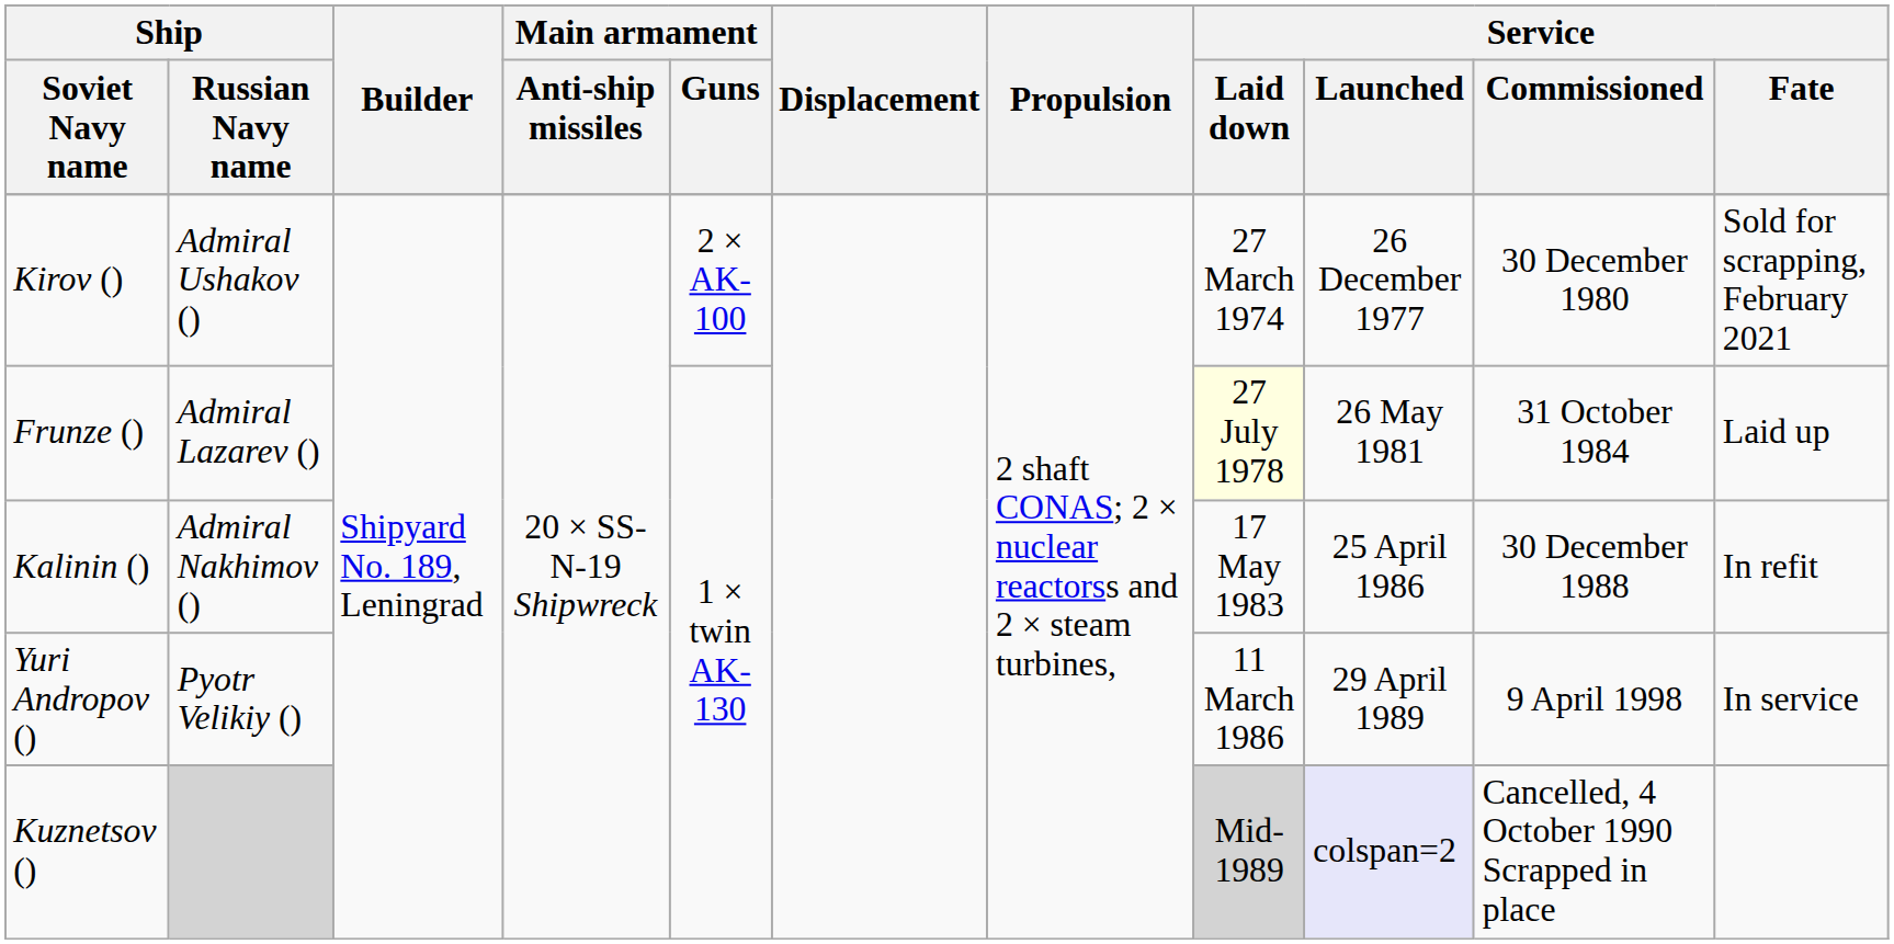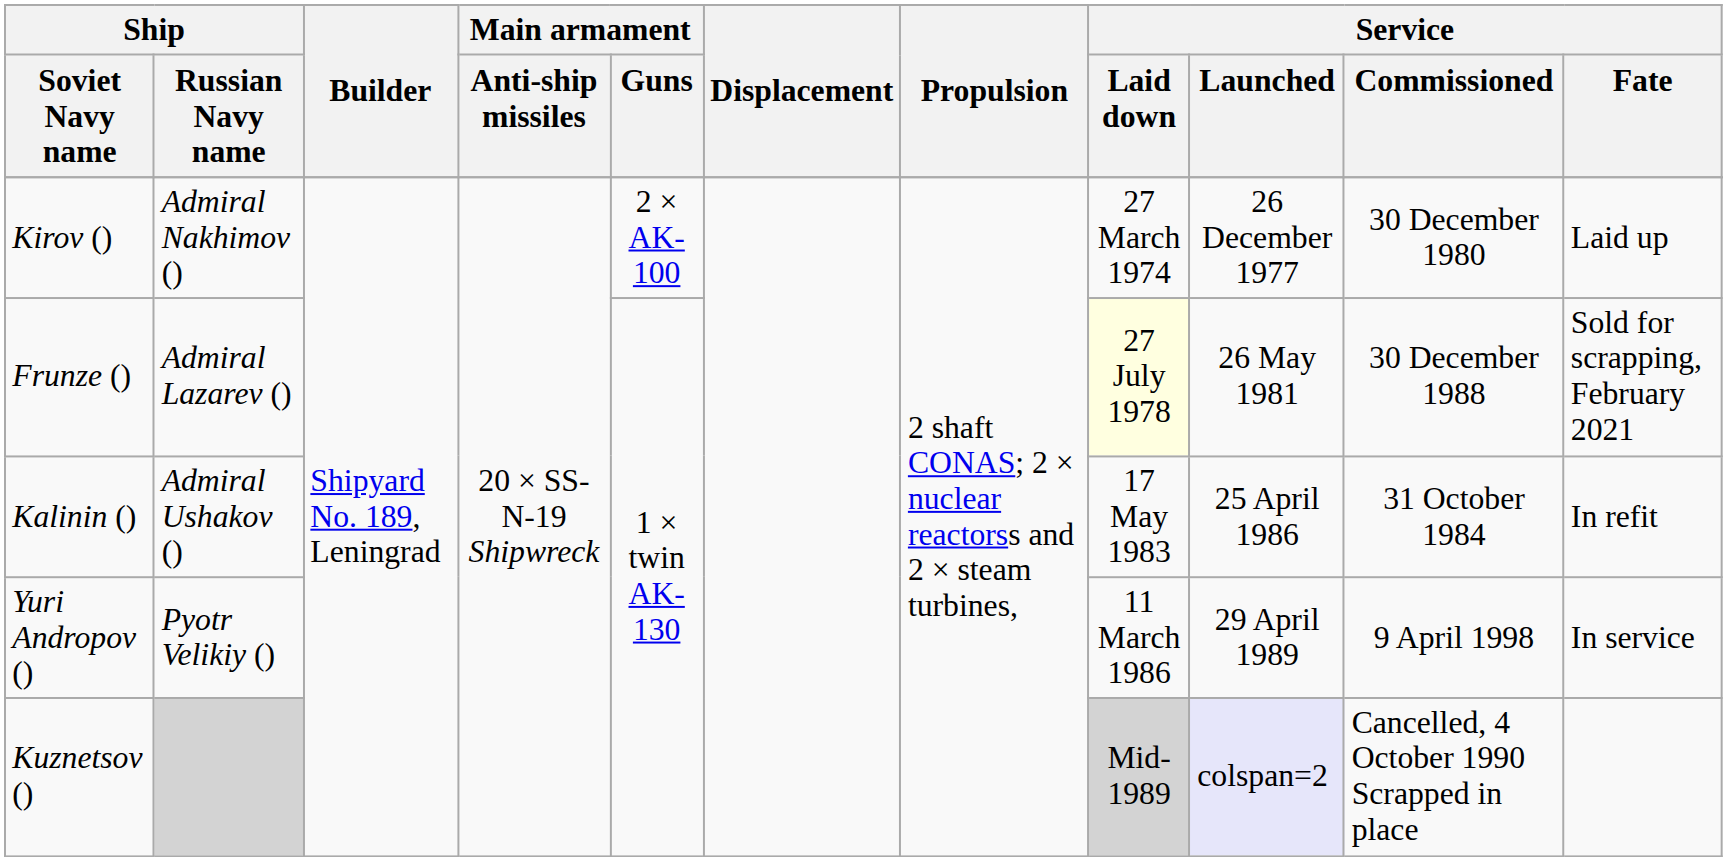Kirov () | Ship / Russian Navy name: Admiral Ushakov () -> Admiral Nakhimov ()
Kirov () | Service / Fate: Sold for scrapping, February 2021 -> Laid up
Frunze () | Service / Commissioned: 31 October 1984 -> 30 December 1988
Frunze () | Service / Fate: Laid up -> Sold for scrapping, February 2021
Kalinin () | Ship / Russian Navy name: Admiral Nakhimov () -> Admiral Ushakov ()
Kalinin () | Service / Commissioned: 30 December 1988 -> 31 October 1984
